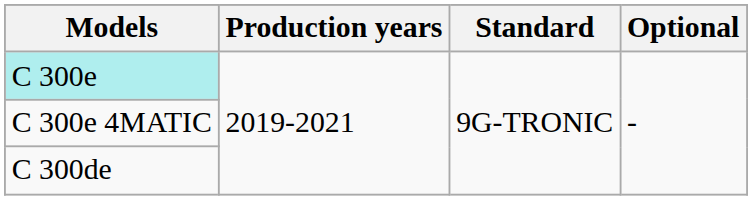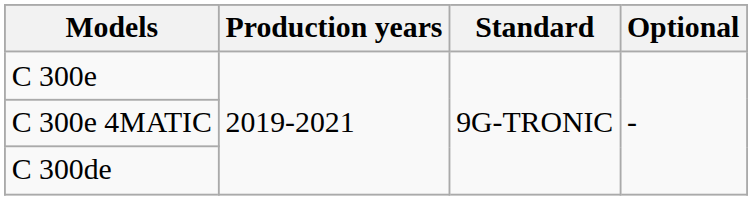C 300e | Models: paleturquoise background -> no background
